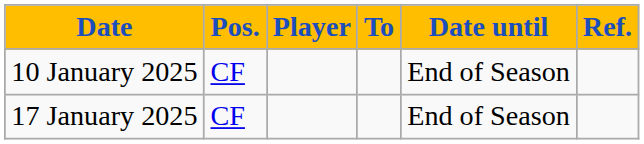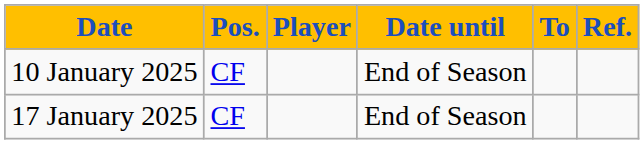columns swapped: To <-> Date until
